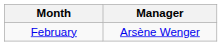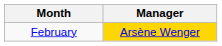February | Manager: no background -> gold background
